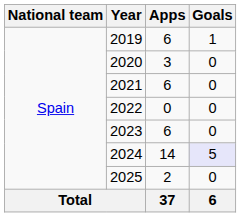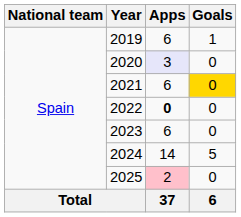2020 | Apps: no background -> lavender background
2021 | Goals: no background -> gold background
2022 | Apps: normal -> bold
2024 | Goals: lavender background -> no background
2025 | Apps: no background -> pink background
